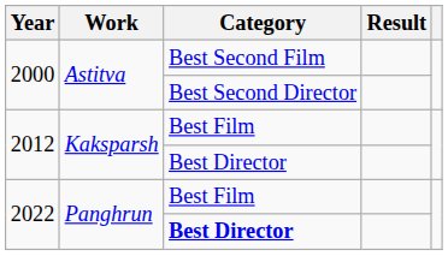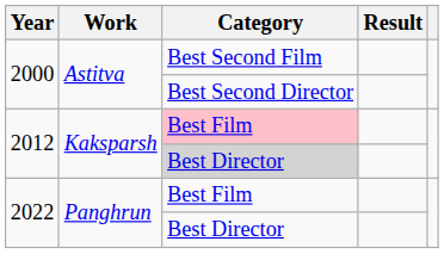2012 / Best Film | Category: no background -> pink background
2012 / Best Director | Category: no background -> lightgrey background
2022 / Best Director | Category: bold -> normal
